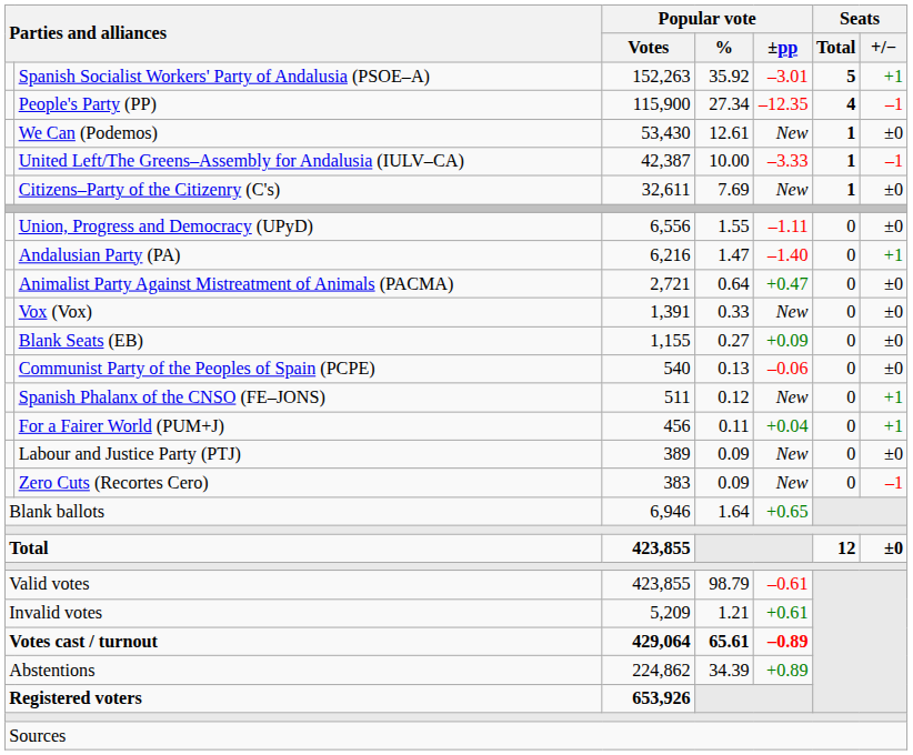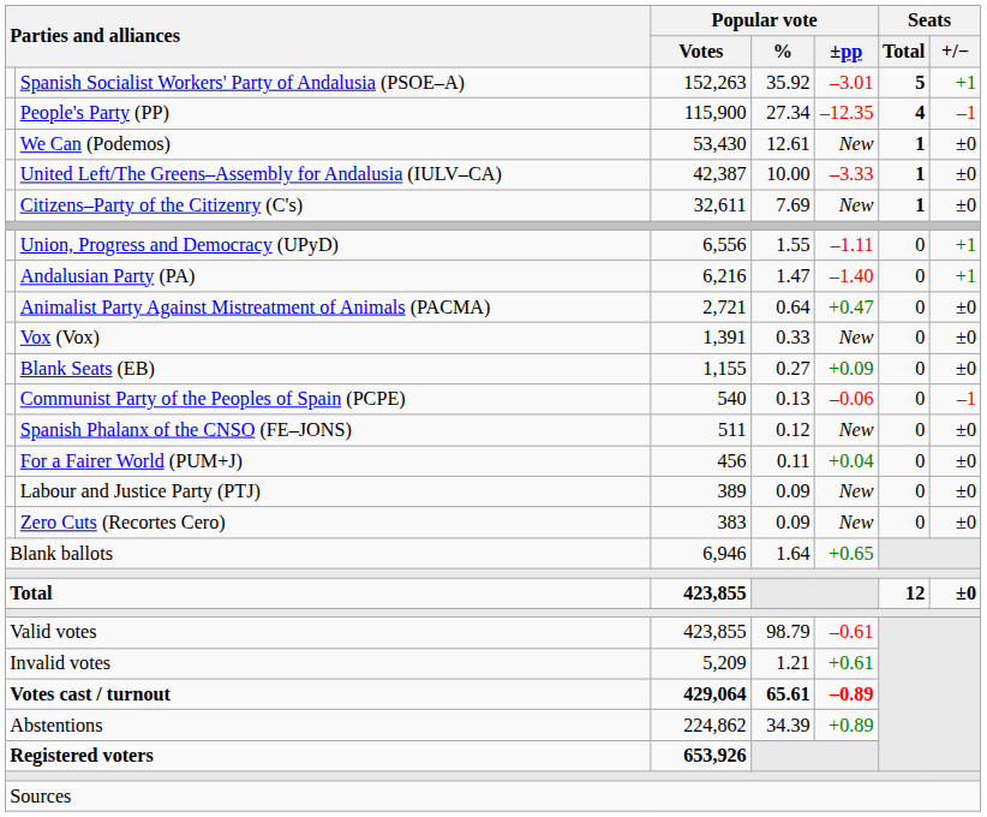United Left/The Greens–Assembly for Andalusia (IULV–CA) | Seats / +/−: –1 -> ±0
Union, Progress and Democracy (UPyD) | Seats / +/−: ±0 -> +1
Communist Party of the Peoples of Spain (PCPE) | Seats / +/−: ±0 -> –1
Spanish Phalanx of the CNSO (FE–JONS) | Seats / +/−: +1 -> ±0
For a Fairer World (PUM+J) | Seats / +/−: +1 -> ±0
Zero Cuts (Recortes Cero) | Seats / +/−: –1 -> ±0
